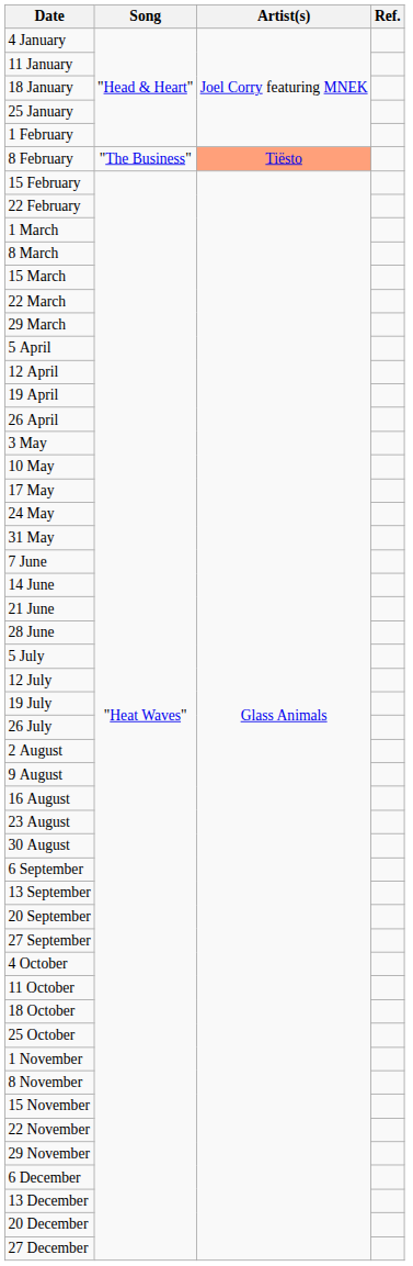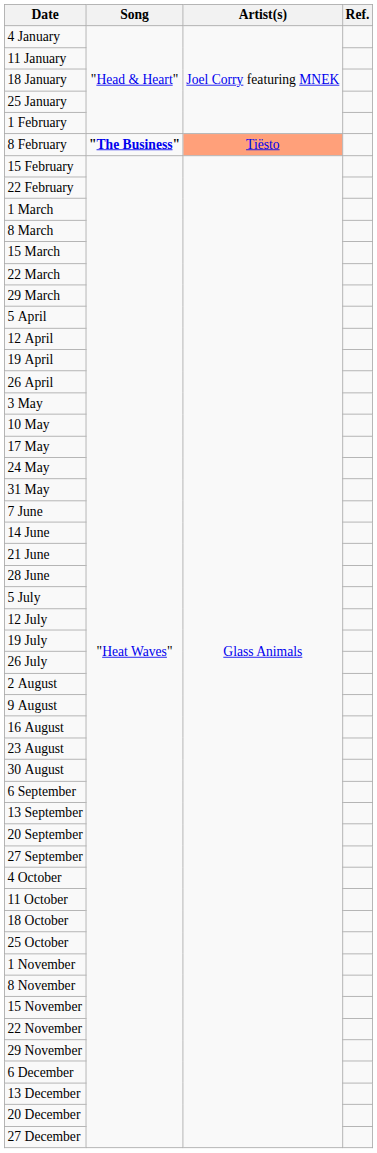8 February | Song: normal -> bold
